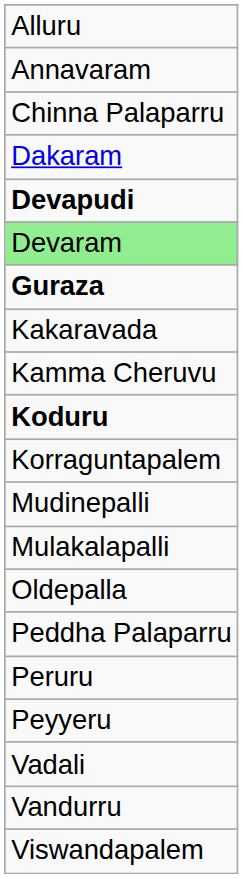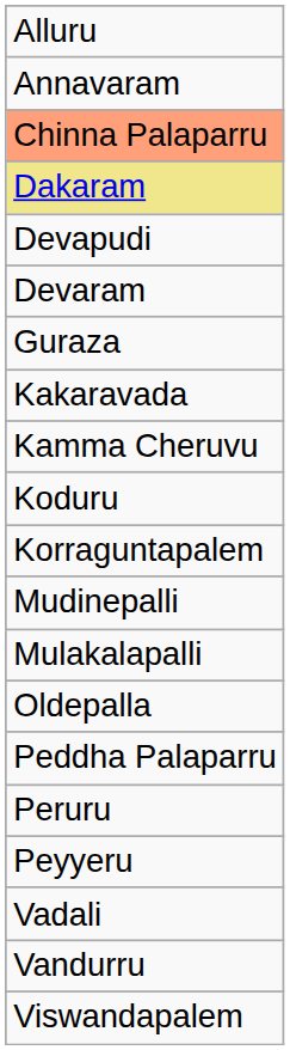row 3 | column 1: no background -> lightsalmon background
row 4 | column 1: no background -> khaki background
row 5 | column 1: bold -> normal
row 6 | column 1: lightgreen background -> no background
row 7 | column 1: bold -> normal
row 10 | column 1: bold -> normal
